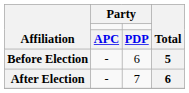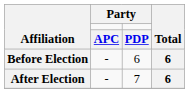Before Election | Total: 5 -> 6
